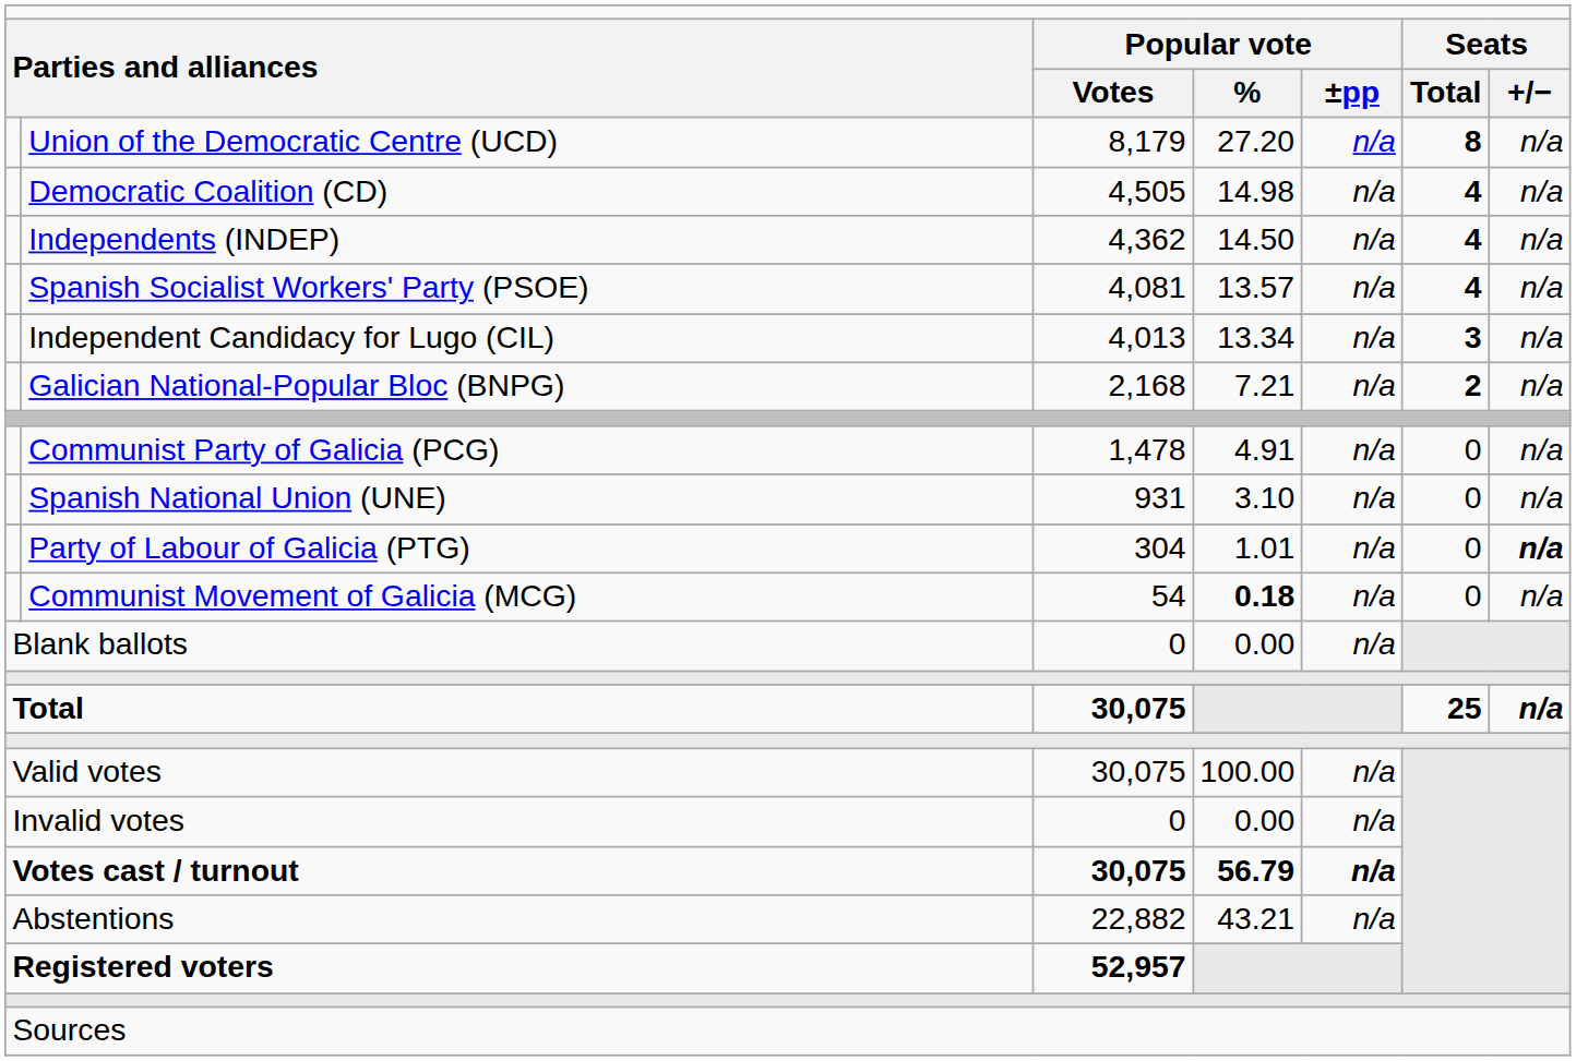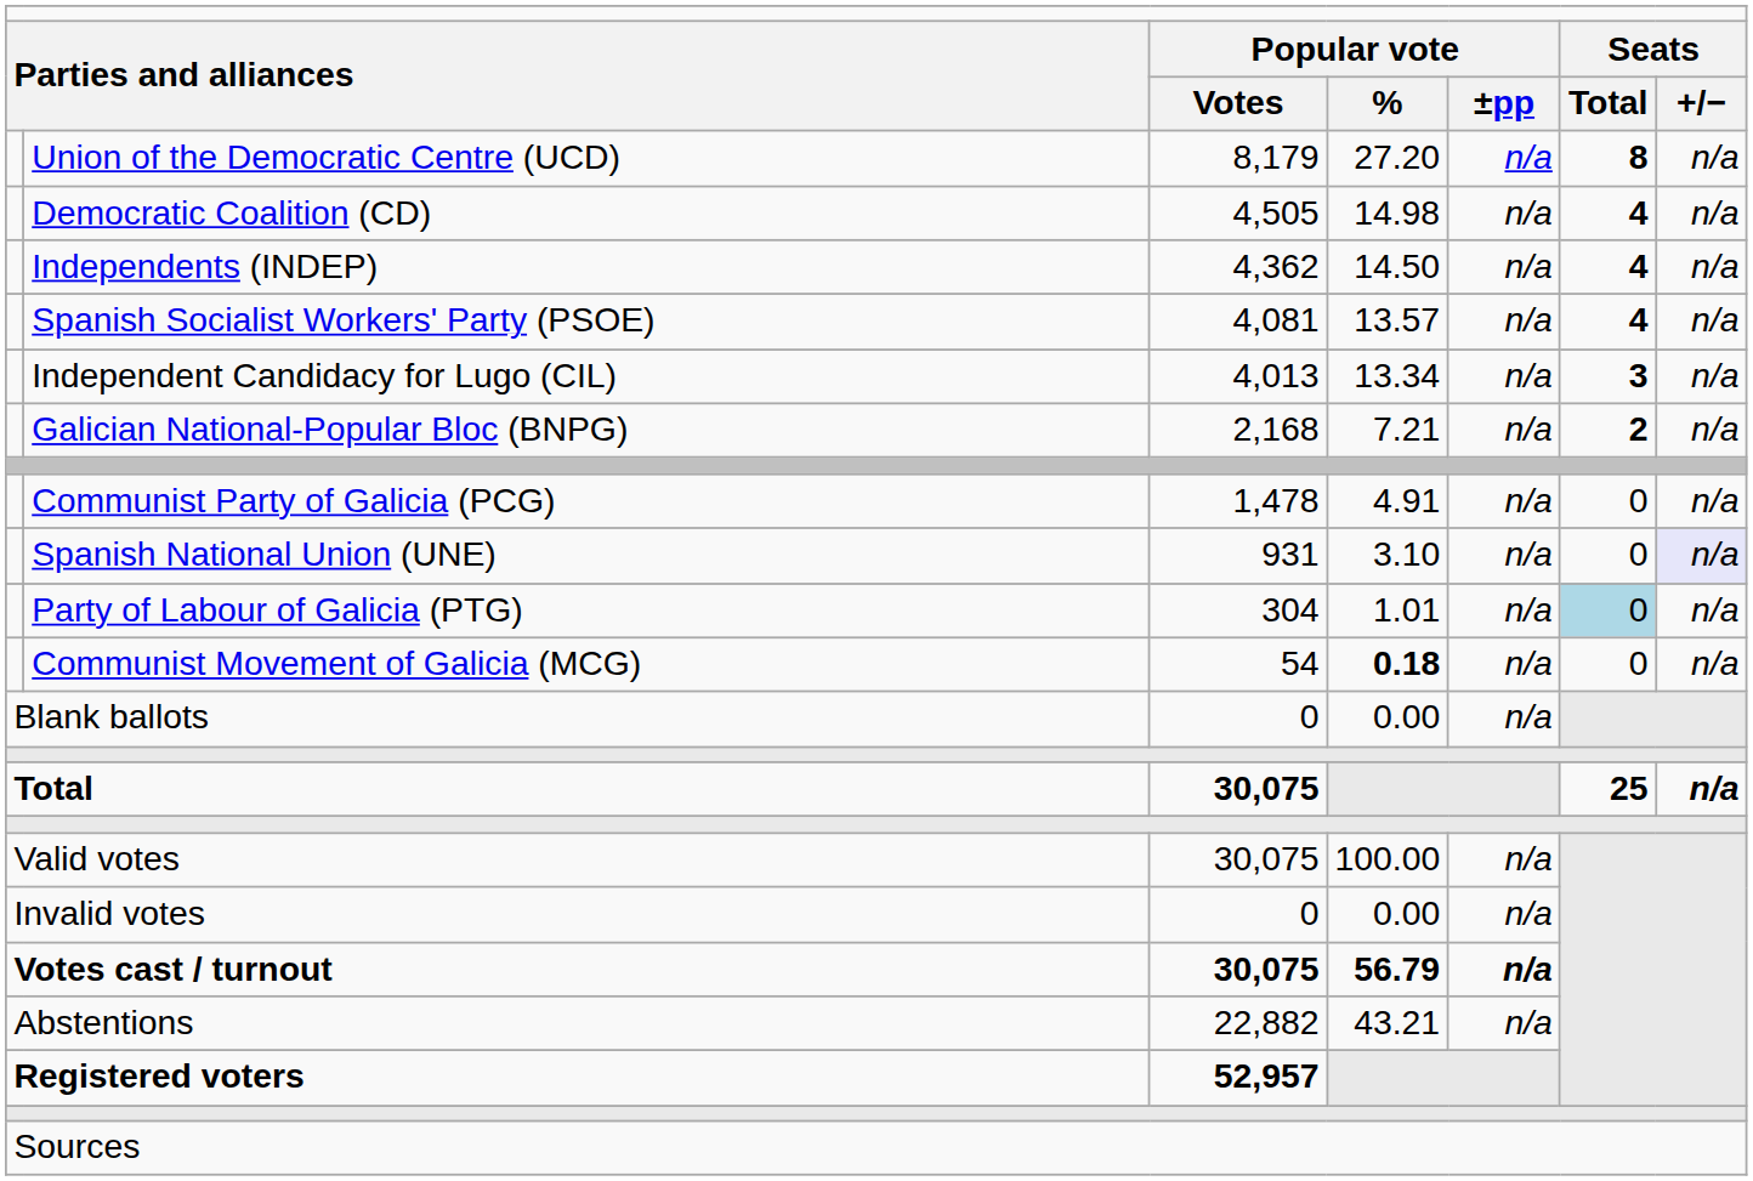Spanish National Union (UNE) | column 7: no background -> lavender background
Party of Labour of Galicia (PTG) | column 6: no background -> lightblue background
Party of Labour of Galicia (PTG) | column 7: bold -> normal
